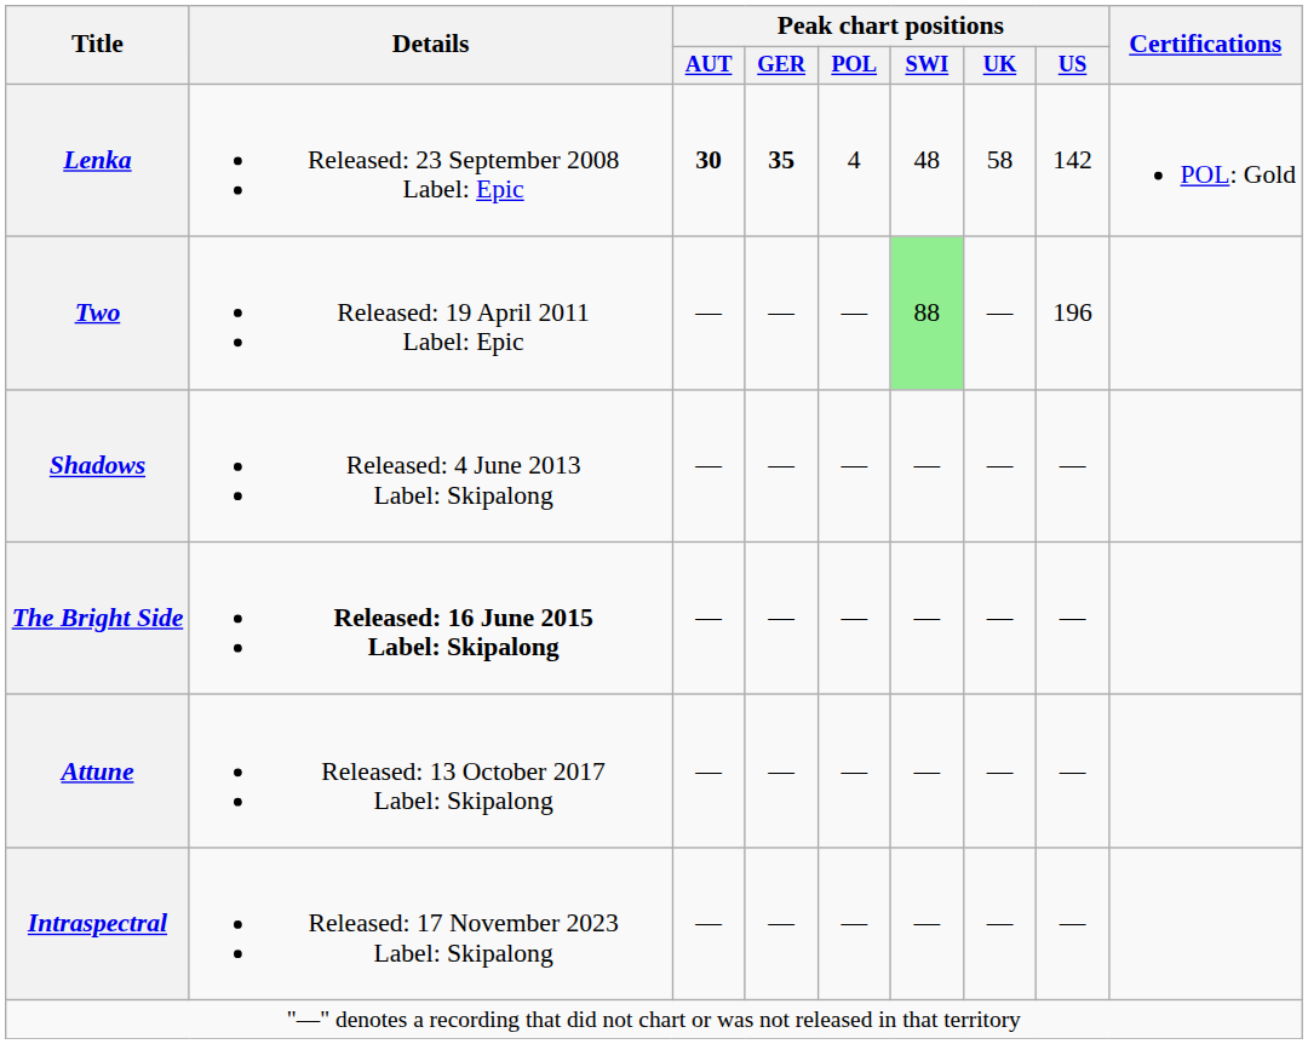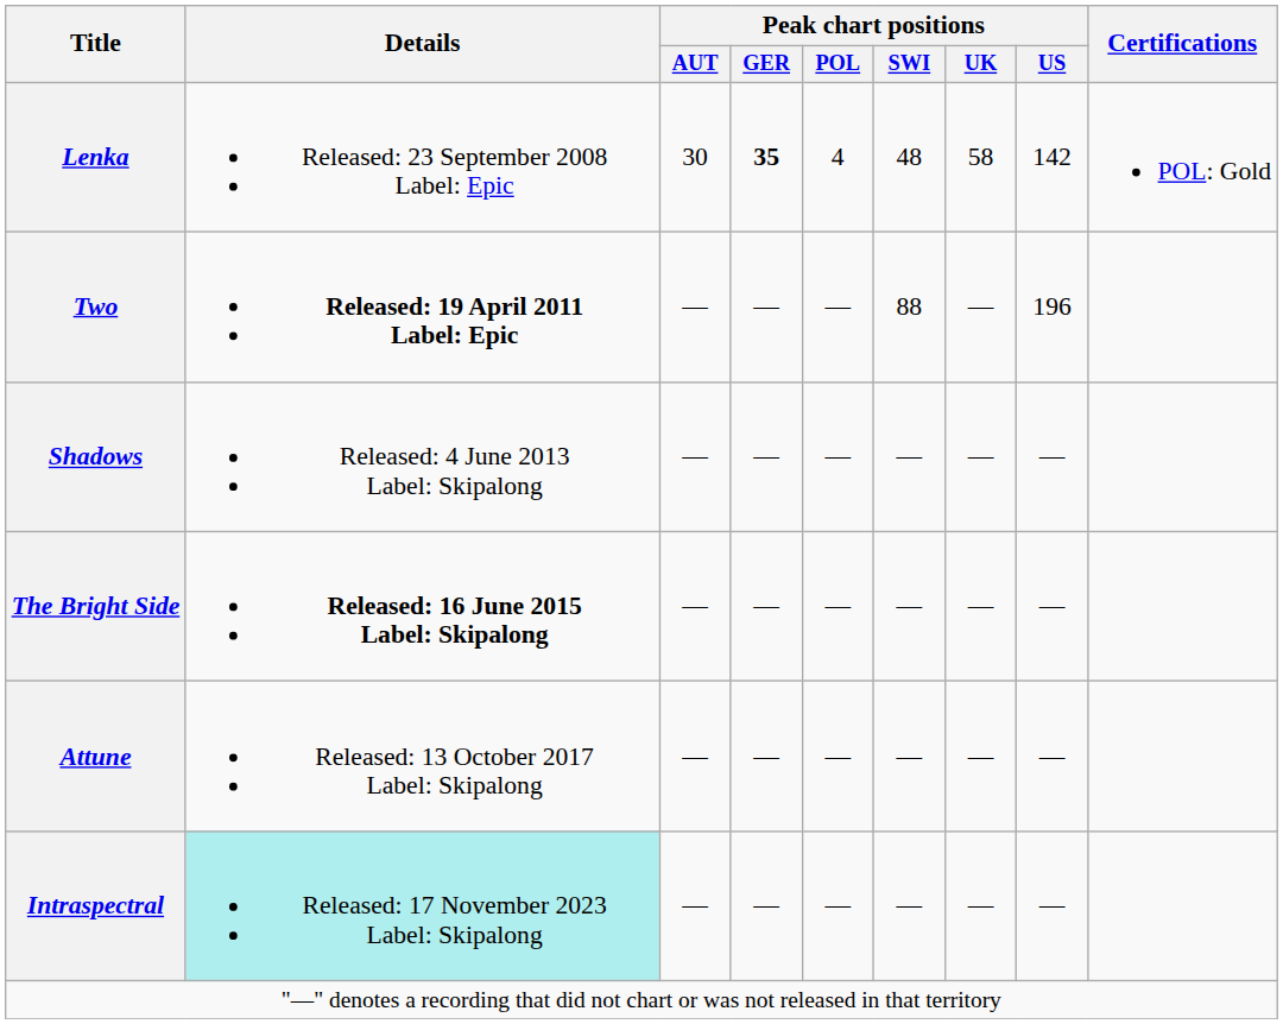Lenka | Peak chart positions / AUT: bold -> normal
Two | Details: normal -> bold
Two | Peak chart positions / SWI: lightgreen background -> no background
Intraspectral | Details: no background -> paleturquoise background
